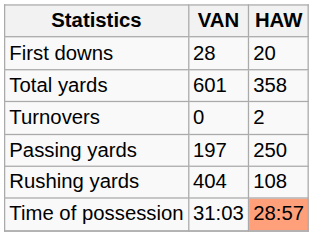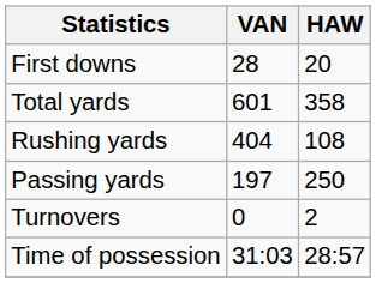rows swapped: Rushing yards <-> Turnovers
Time of possession | HAW: lightsalmon background -> no background
